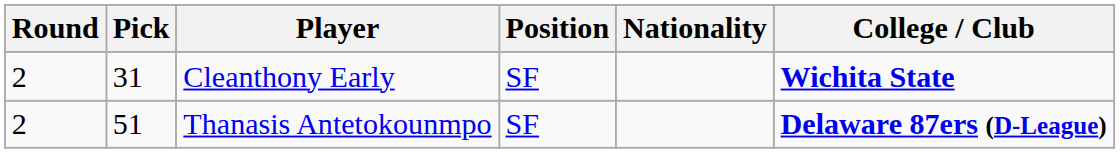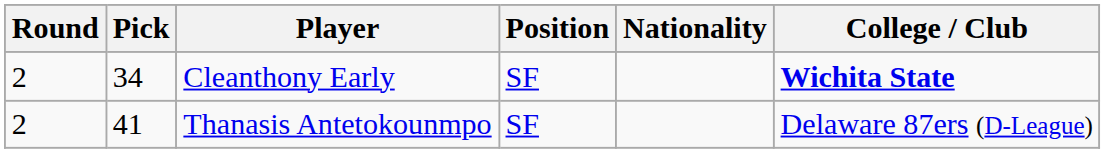Cleanthony Early | Pick: 31 -> 34
Thanasis Antetokounmpo | Pick: 51 -> 41
Thanasis Antetokounmpo | College / Club: bold -> normal
